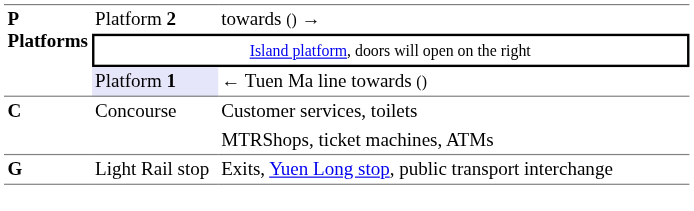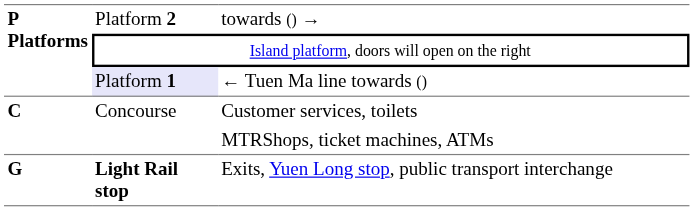Exits, Yuen Long stop, public transport interchange | column 2: normal -> bold
